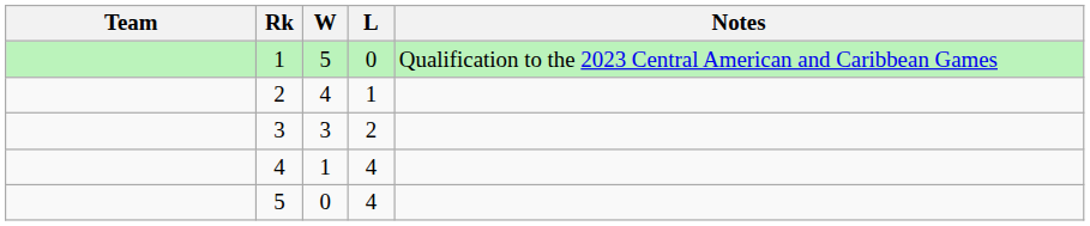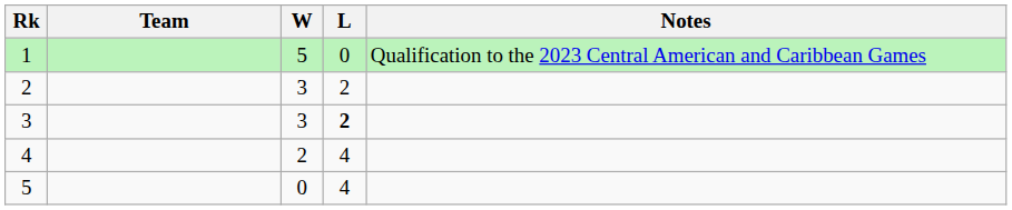columns swapped: Rk <-> Team
row 3 | W: 4 -> 3
row 3 | L: 1 -> 2
row 4 | L: normal -> bold
row 5 | W: 1 -> 2
